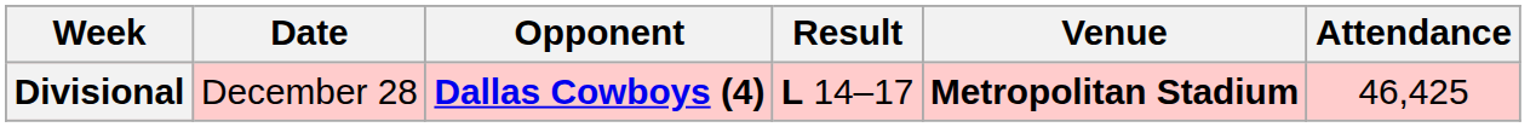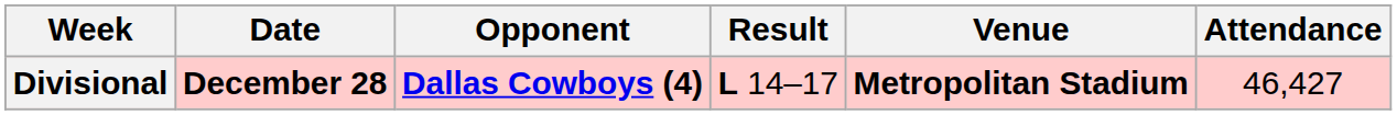Divisional | Date: normal -> bold
Divisional | Attendance: 46,425 -> 46,427
